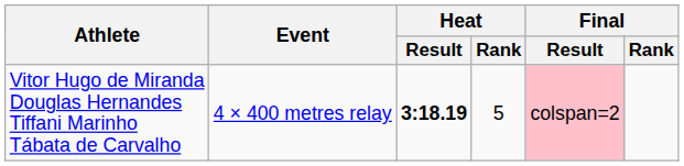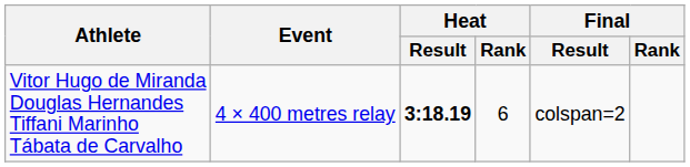row 3 | Heat / Rank: 5 -> 6
row 3 | Final / Result: pink background -> no background
